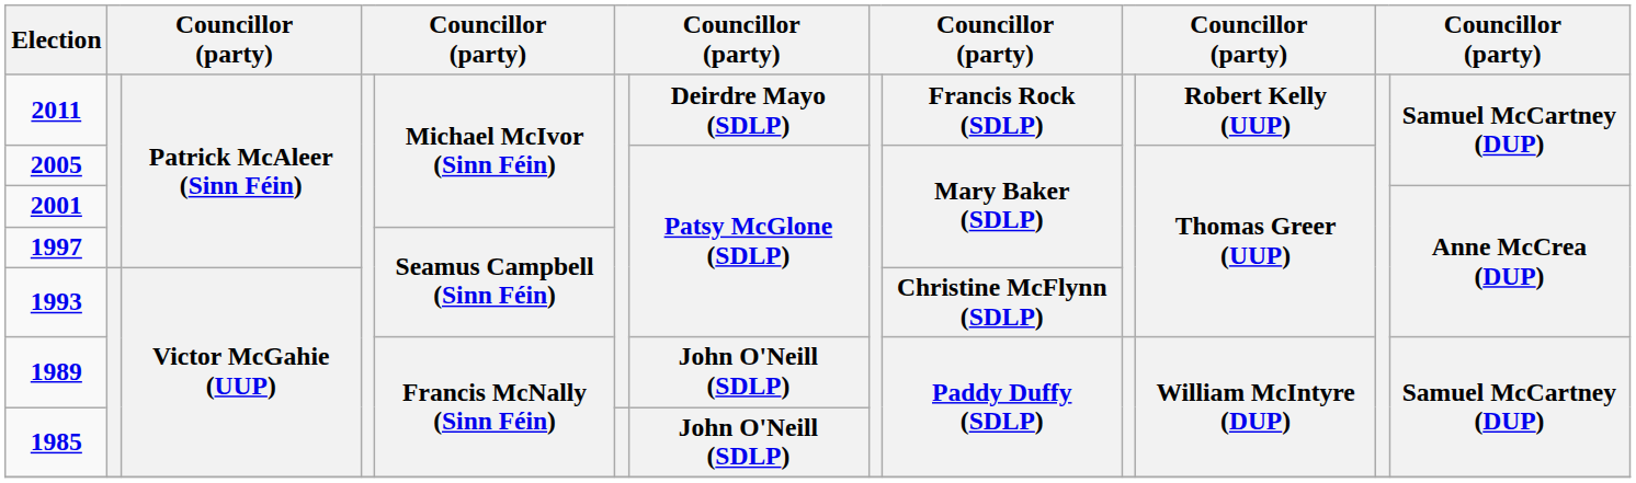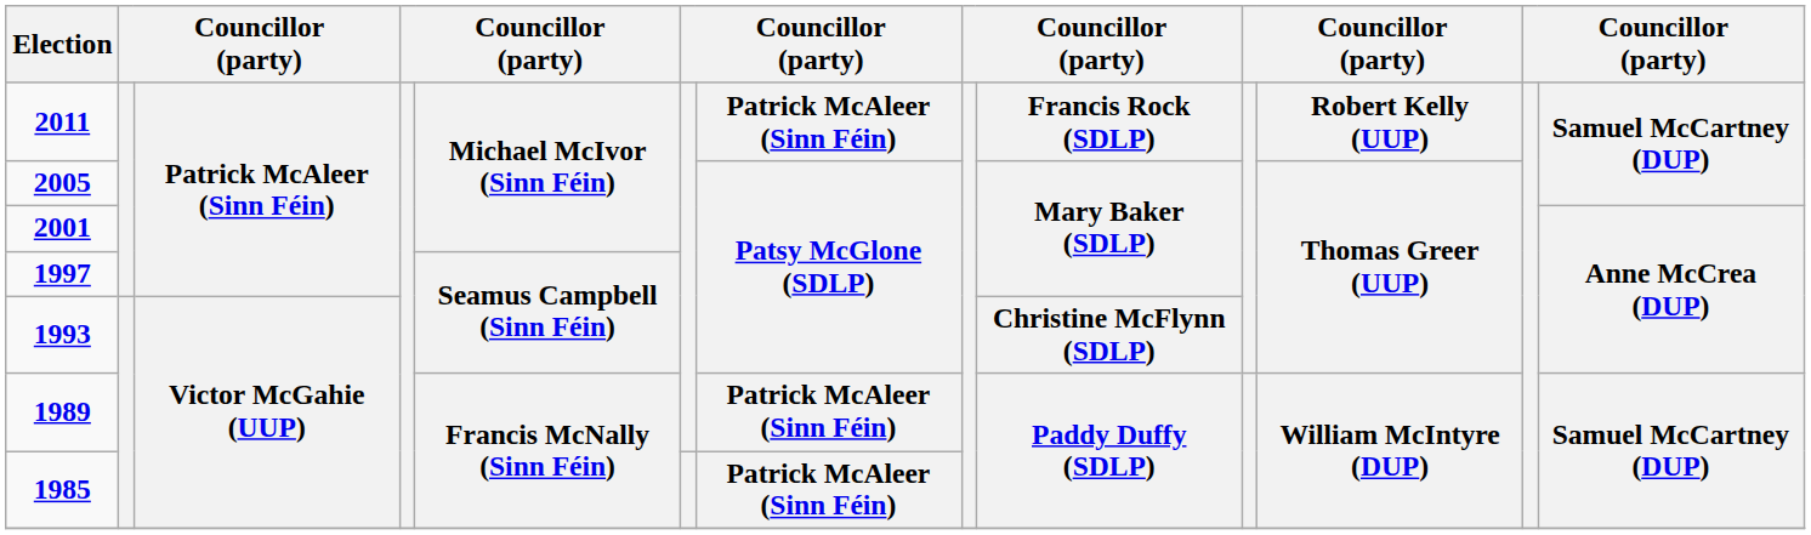2011 | column 7: Deirdre Mayo (SDLP) -> Patrick McAleer (Sinn Féin)
1989 | column 7: John O'Neill (SDLP) -> Patrick McAleer (Sinn Féin)
1985 | column 7: John O'Neill (SDLP) -> Patrick McAleer (Sinn Féin)
